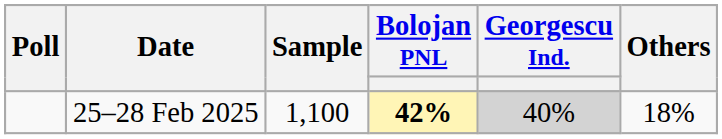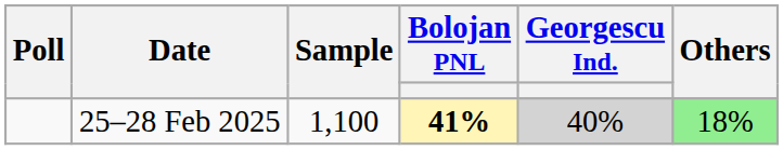25–28 Feb 2025 | Bolojan PNL: 42% -> 41%
25–28 Feb 2025 | Others: no background -> lightgreen background
